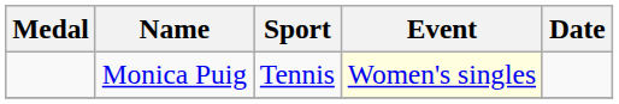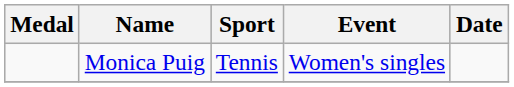Monica Puig | Event: lightyellow background -> no background
